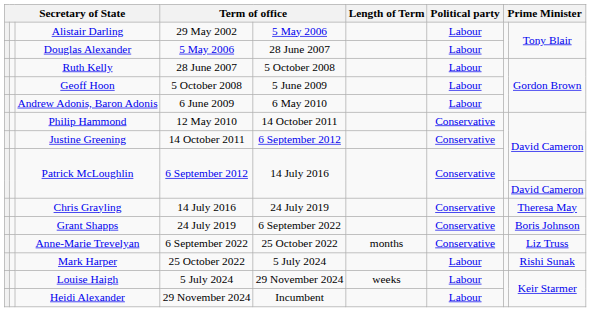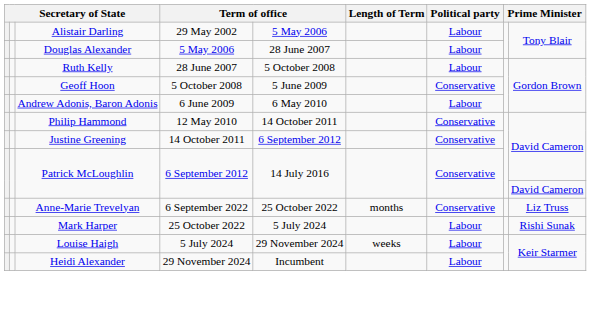Geoff Hoon | Political party: Labour -> Conservative
- row: Chris Grayling | 14 July 2016 | 24 July 2019 | Conservative | Theresa May
- row: Grant Shapps | 24 July 2019 | 6 September 2022 | Conservative | Boris Johnson
